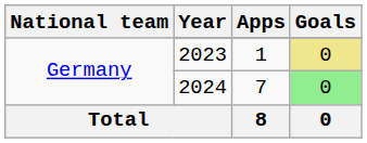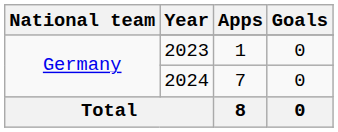2023 | Goals: khaki background -> no background
2024 | Goals: lightgreen background -> no background
